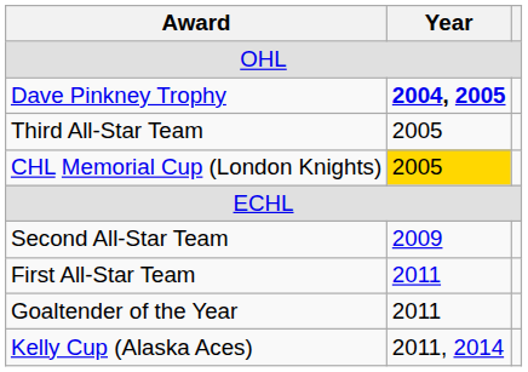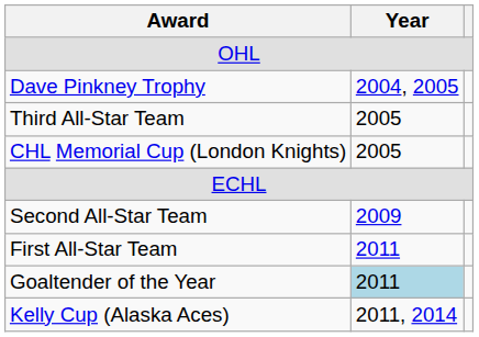Dave Pinkney Trophy | Year: bold -> normal
CHL Memorial Cup (London Knights) | Year: gold background -> no background
Goaltender of the Year | Year: no background -> lightblue background
